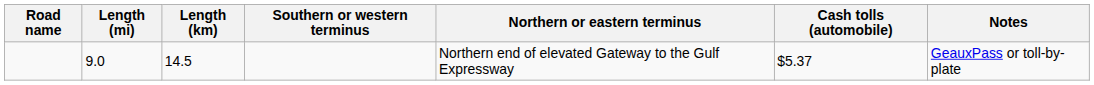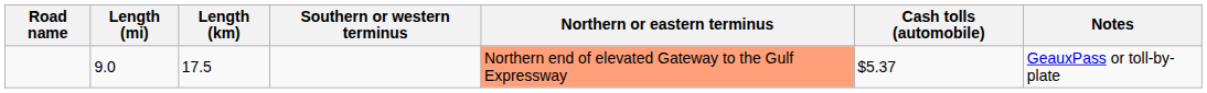row 2 | Length (km): 14.5 -> 17.5
row 2 | Northern or eastern terminus: no background -> lightsalmon background
